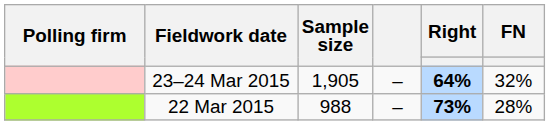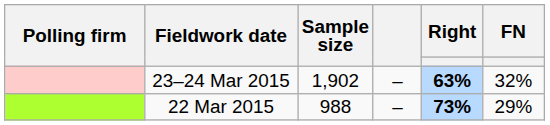23–24 Mar 2015 | Sample size: 1,905 -> 1,902
23–24 Mar 2015 | Right: 64% -> 63%
22 Mar 2015 | FN: 28% -> 29%
